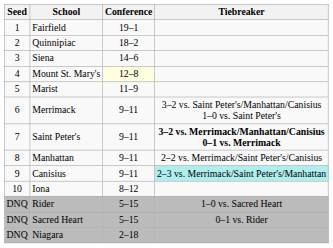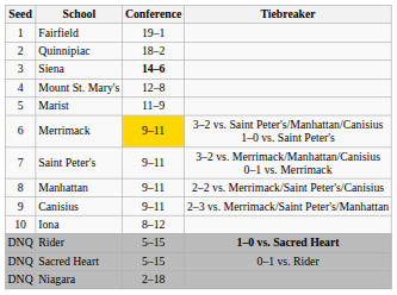Siena | Conference: normal -> bold
Mount St. Mary's | Conference: lightyellow background -> no background
Merrimack | Conference: no background -> gold background
Saint Peter's | Tiebreaker: bold -> normal
Canisius | Tiebreaker: paleturquoise background -> no background
Rider | Tiebreaker: normal -> bold
